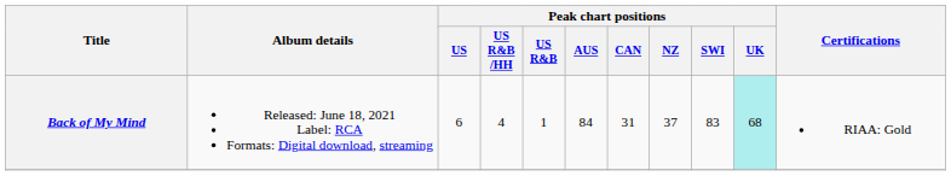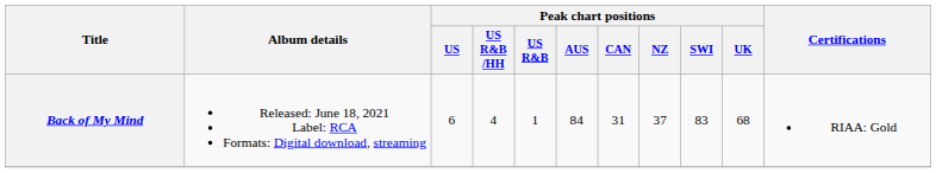Back of My Mind | Peak chart positions / UK: paleturquoise background -> no background
